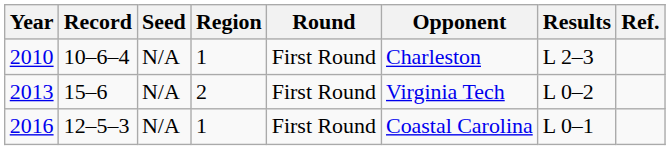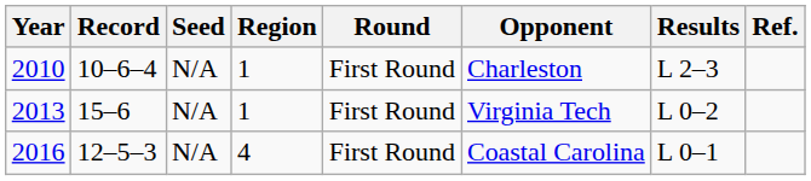2013 | Region: 2 -> 1
2016 | Region: 1 -> 4
